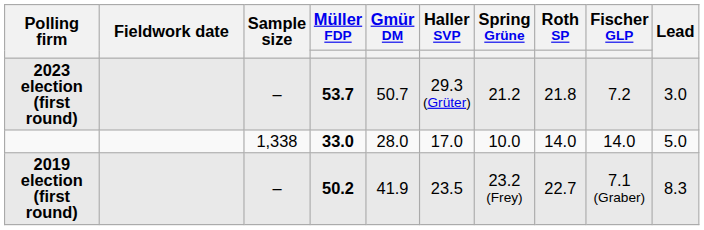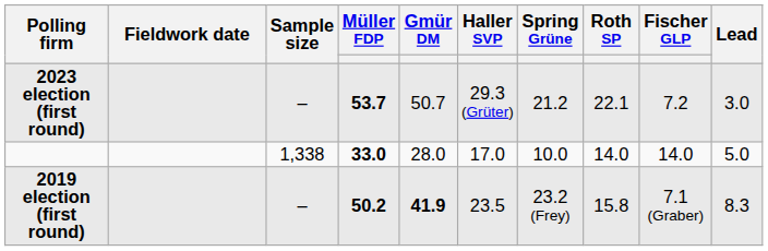2023 election (first round) | Roth SP: 21.8 -> 22.1
2019 election (first round) | Gmür DM: normal -> bold
2019 election (first round) | Roth SP: 22.7 -> 15.8
